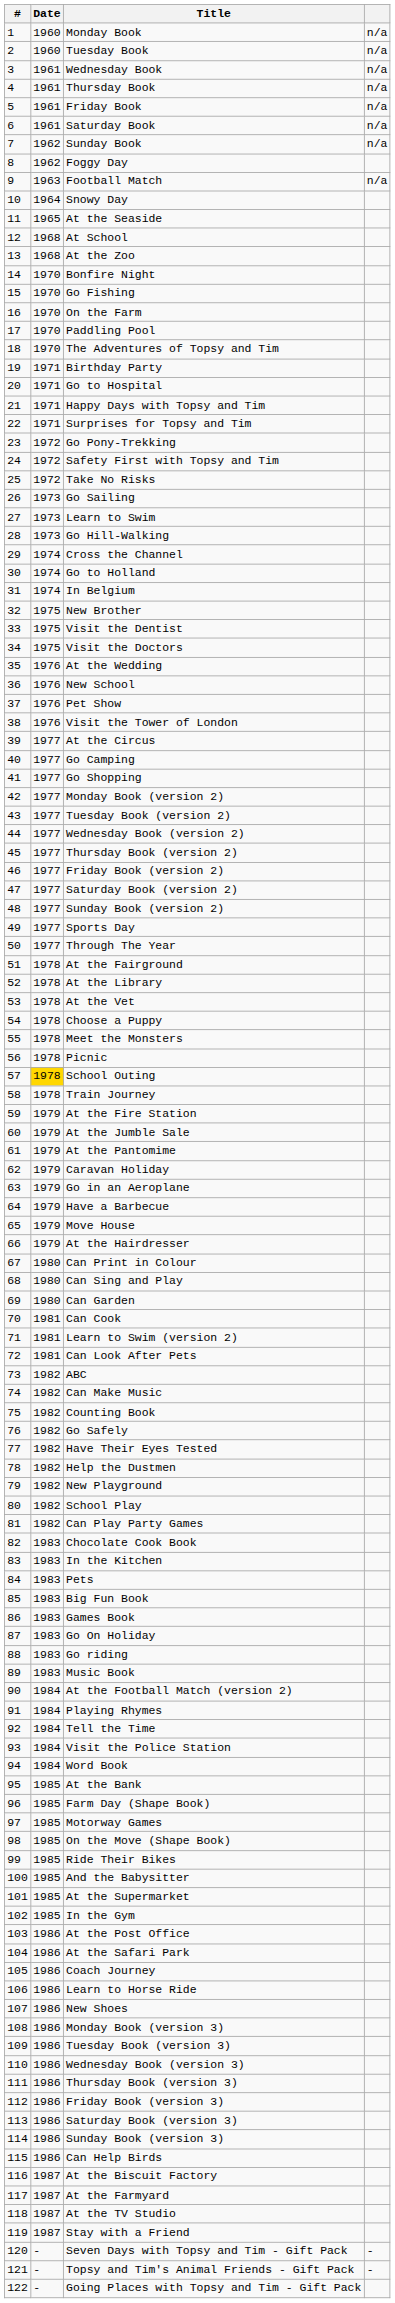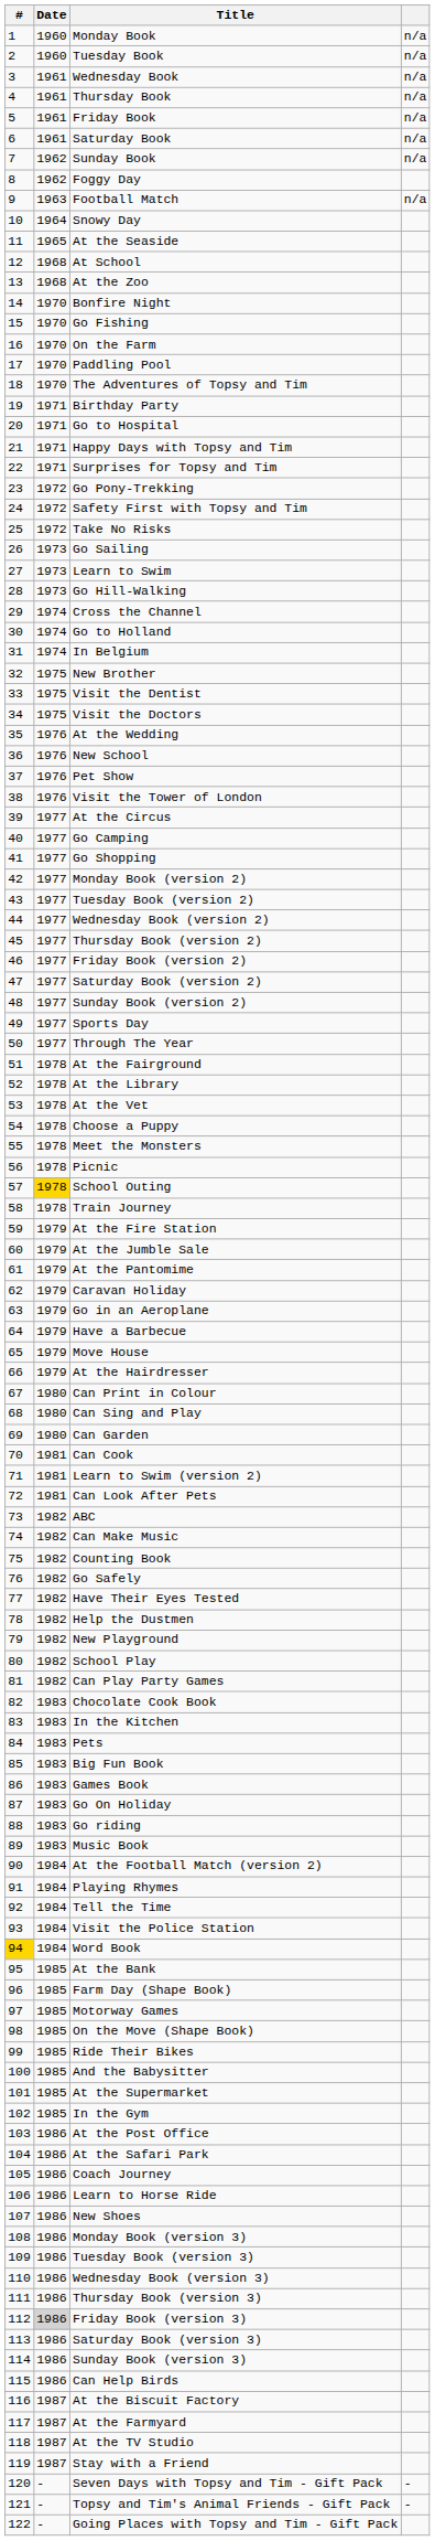Word Book | #: no background -> gold background
Friday Book (version 3) | Date: no background -> lightgrey background
